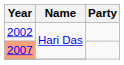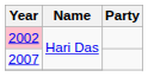2002 | Year: no background -> pink background
2007 | Year: lightsalmon background -> no background
